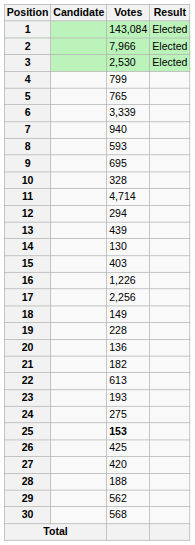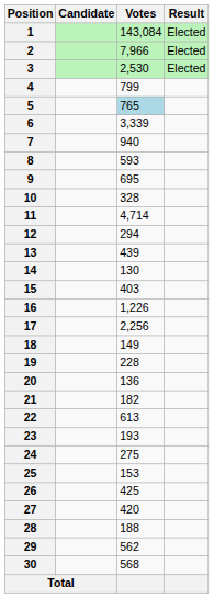5 | Votes: no background -> lightblue background
25 | Votes: bold -> normal
